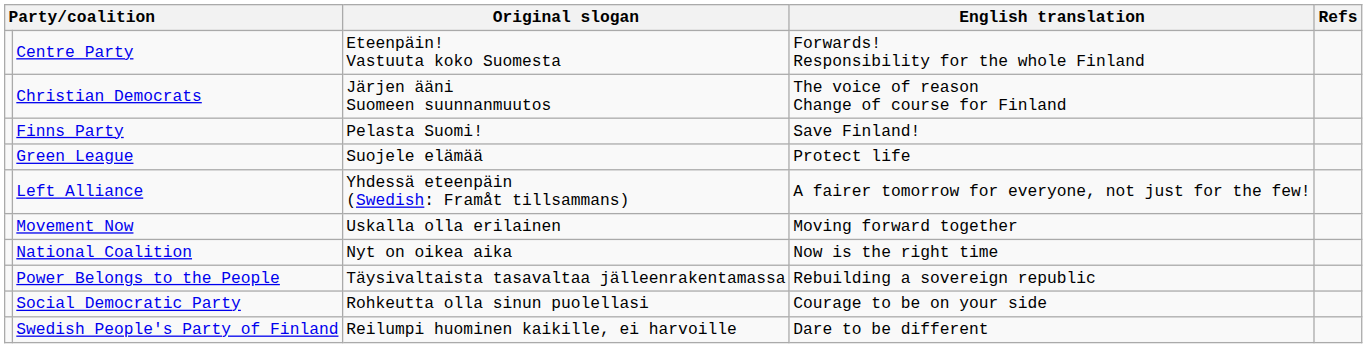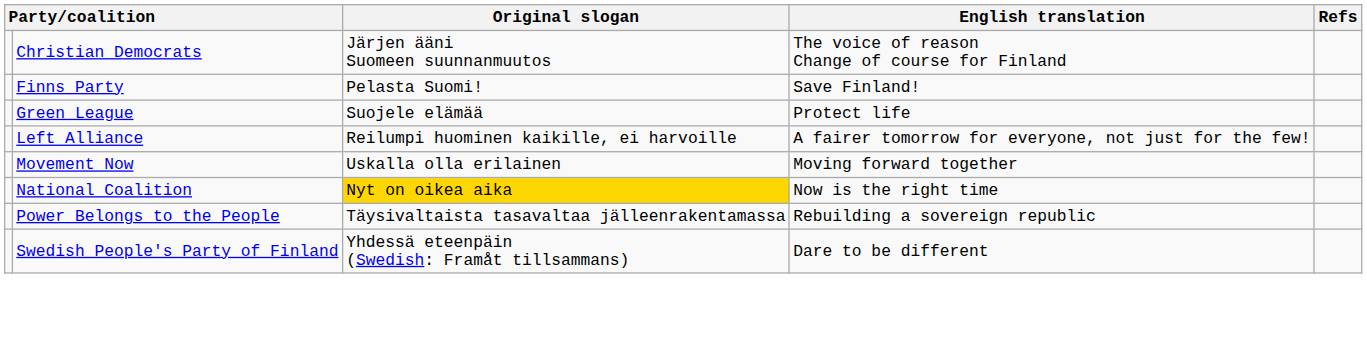- row: Centre Party | Eteenpäin! Vastuuta koko Suomesta | Forwards! Responsibility for the whole Finland
Left Alliance | Original slogan: Yhdessä eteenpäin (Swedish: Framåt tillsammans) -> Reilumpi huominen kaikille, ei harvoille
National Coalition | Original slogan: no background -> gold background
- row: Social Democratic Party | Rohkeutta olla sinun puolellasi | Courage to be on your side
Swedish People's Party of Finland | Original slogan: Reilumpi huominen kaikille, ei harvoille -> Yhdessä eteenpäin (Swedish: Framåt tillsammans)
